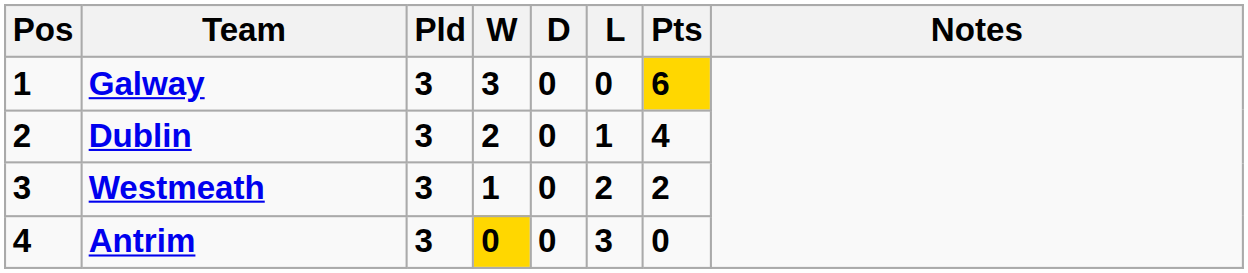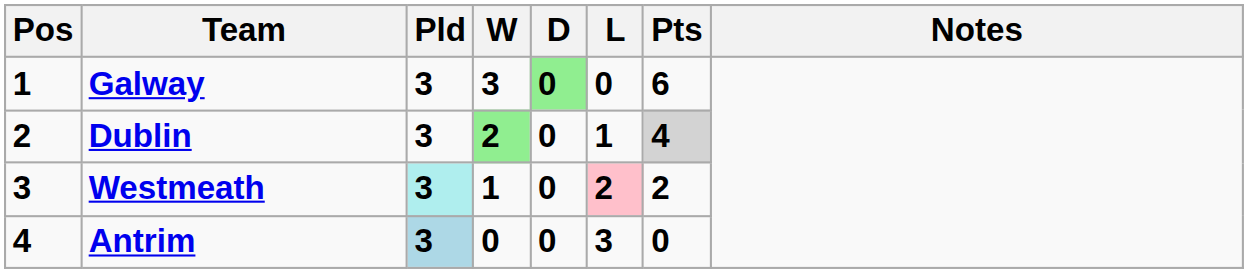Galway | D: no background -> lightgreen background
Galway | Pts: gold background -> no background
Dublin | W: no background -> lightgreen background
Dublin | Pts: no background -> lightgrey background
Westmeath | Pld: no background -> paleturquoise background
Westmeath | L: no background -> pink background
Antrim | Pld: no background -> lightblue background
Antrim | W: gold background -> no background
